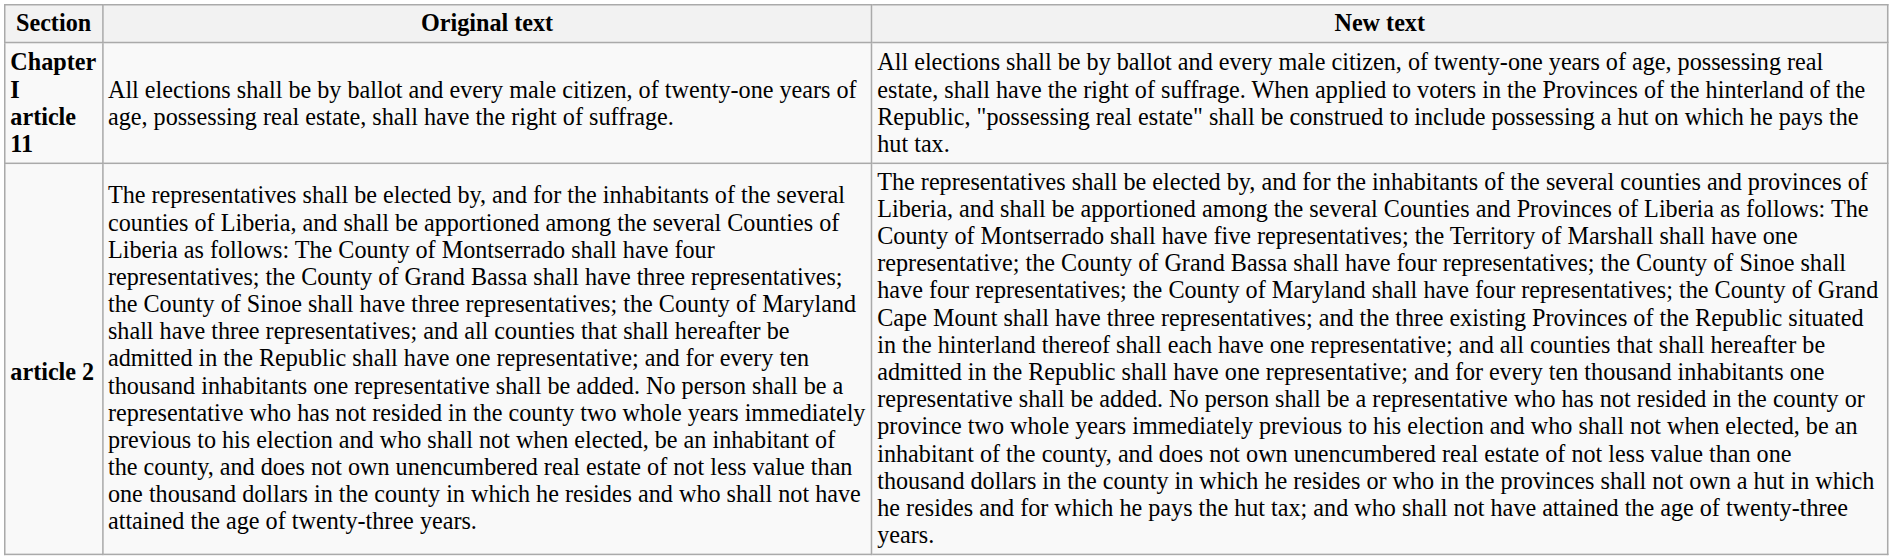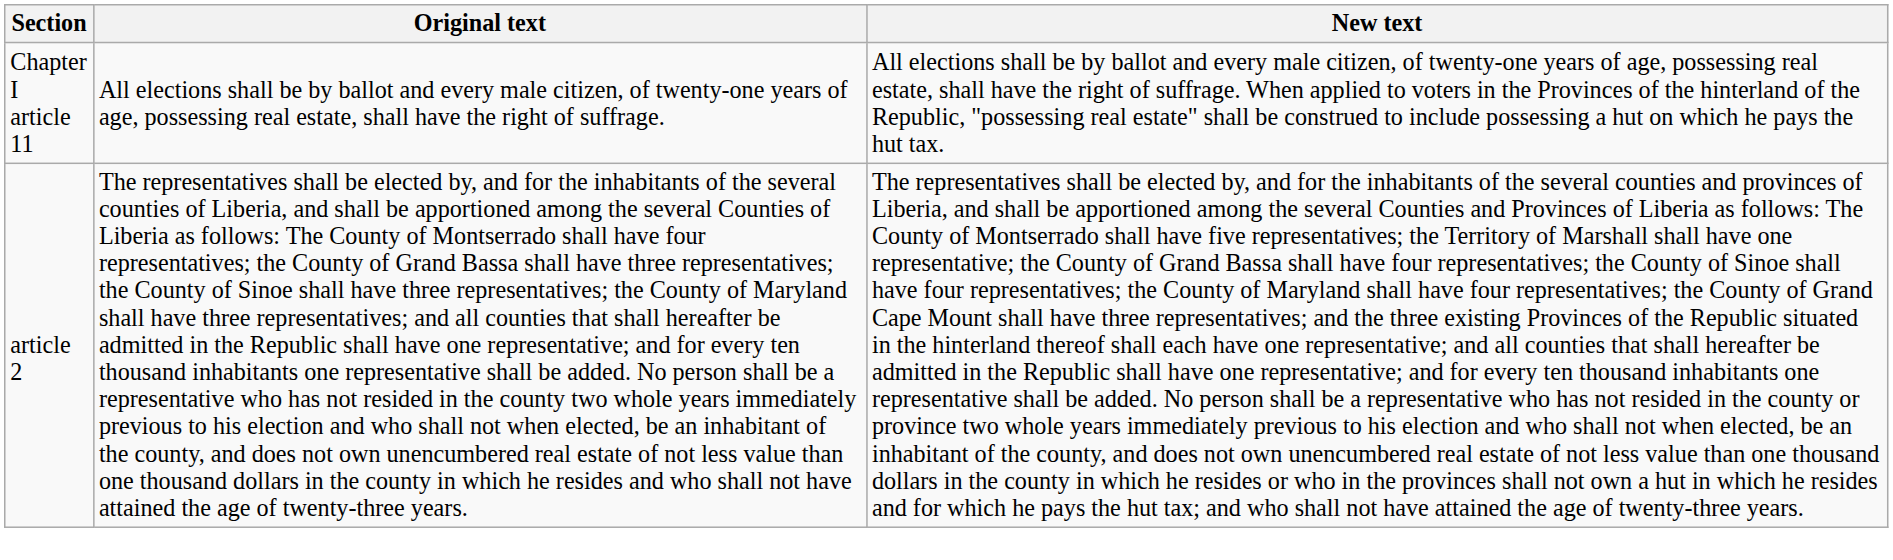row 2 | Section: bold -> normal
row 3 | Section: bold -> normal
